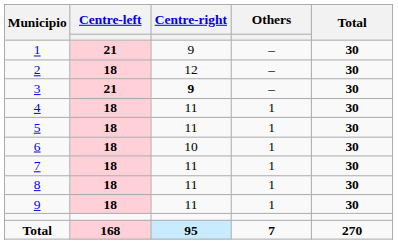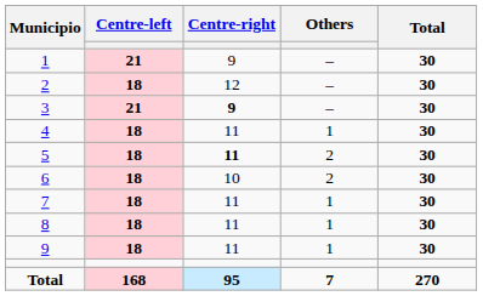5 | Centre-right: normal -> bold
5 | Others: 1 -> 2
6 | Others: 1 -> 2
